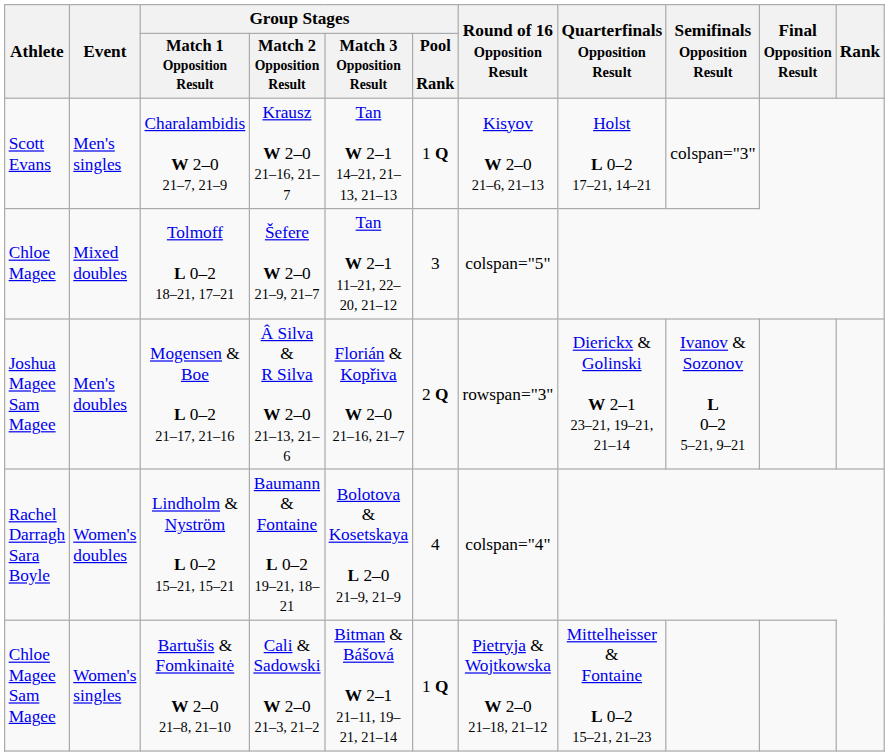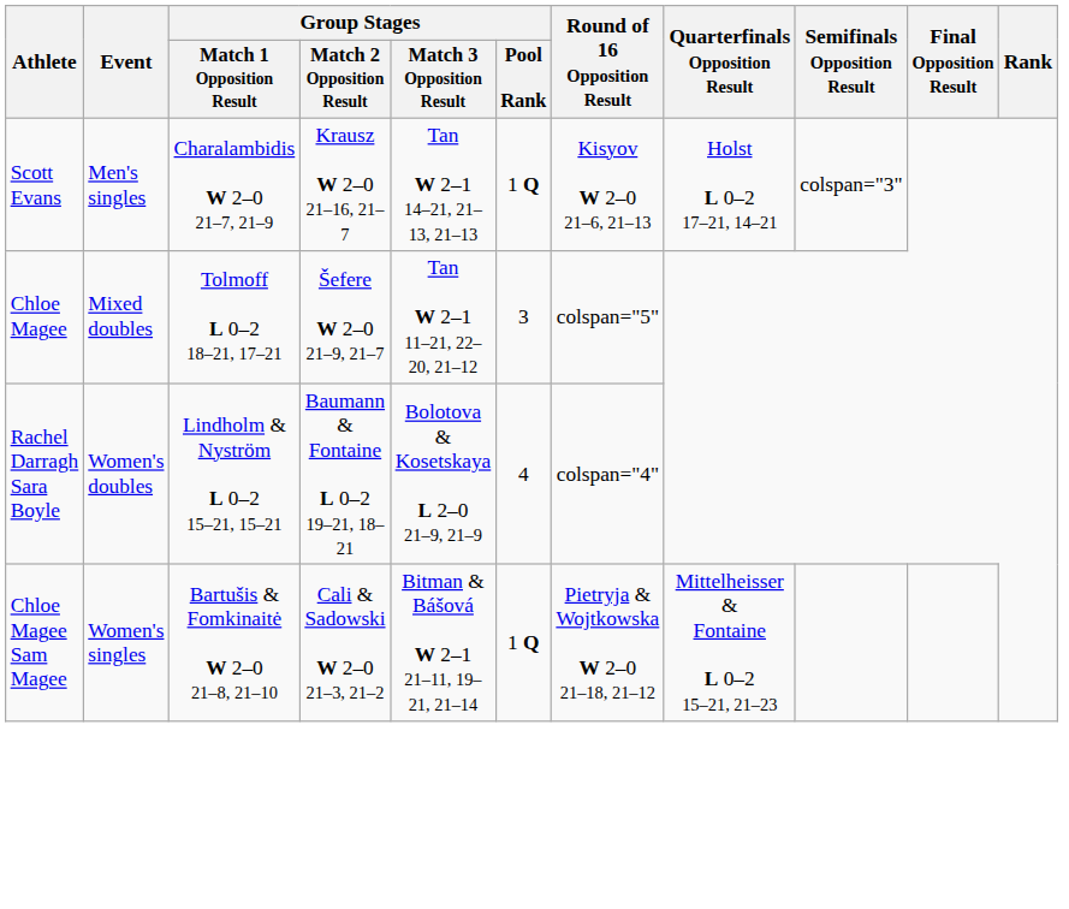- row: Joshua Magee Sam Magee | Men's doubles | Mogensen & Boe L 0–2 21–17, 21–16 | Â Silva & R Silva W 2–0 21–13, 21–6 | Florián & Kopřiva W 2–0 21–16, 21–7 | 2 Q | rowspan="3" | Dierickx & Golinski W 2–1 23–21, 19–21, 21–14 | Ivanov & Sozonov L 0–2 5–21, 9–21
